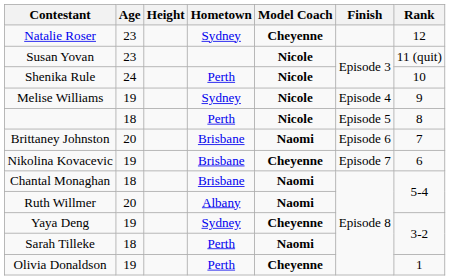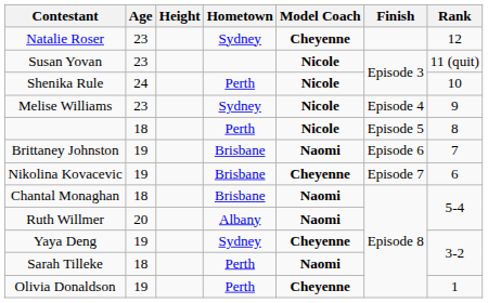Melise Williams | Age: 19 -> 23
Brittaney Johnston | Age: 20 -> 19
